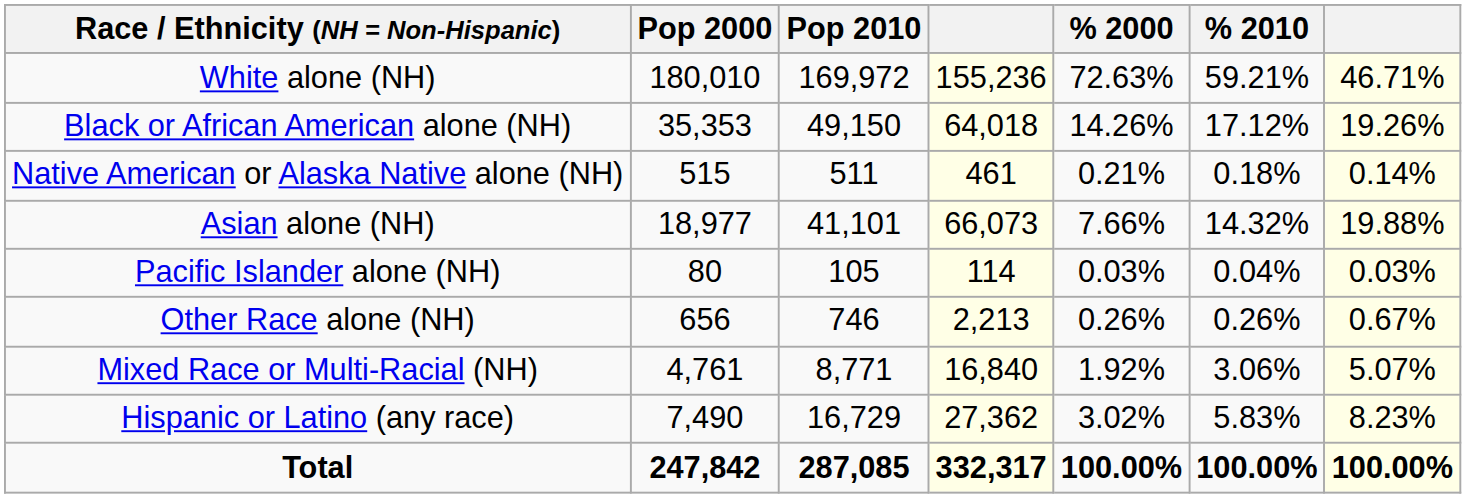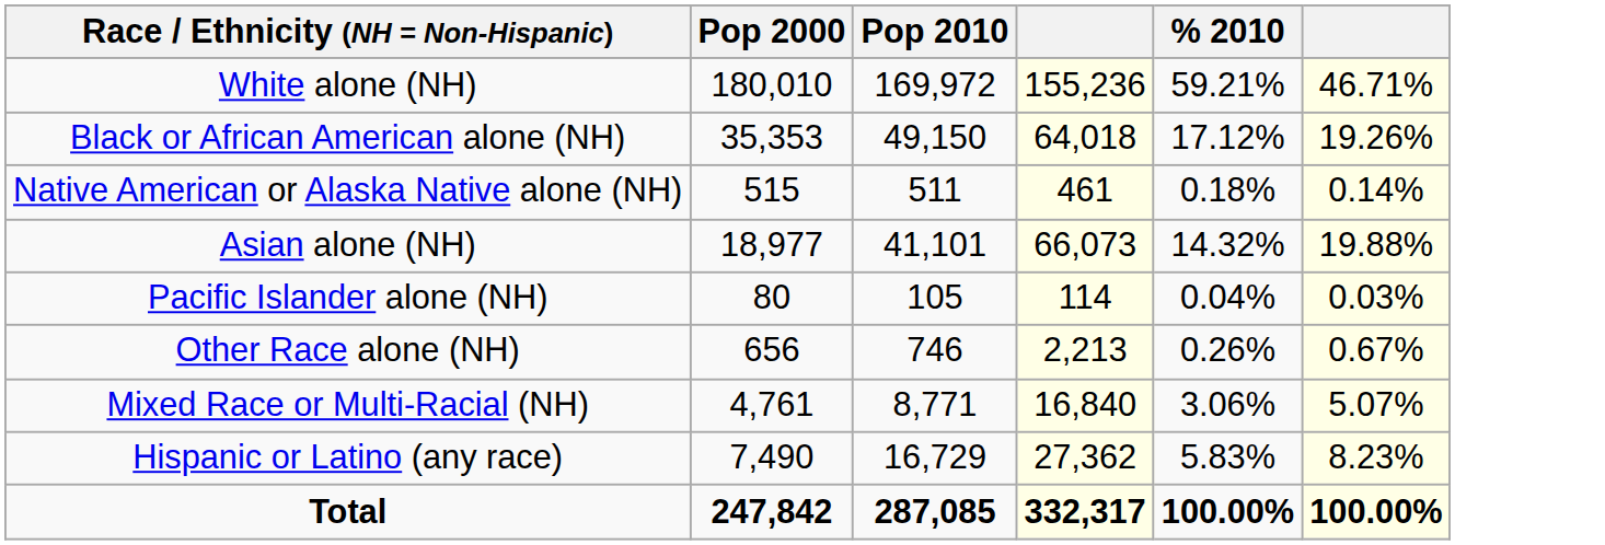- column: % 2000 | 72.63% | 14.26% | 0.21% | 7.66% | 0.03% | 0.26% | 1.92% | 3.02% | 100.00%
